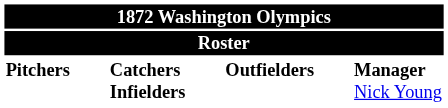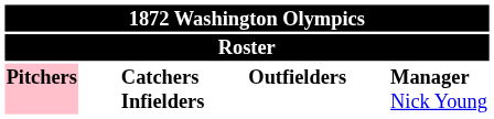Pitchers | column 1: no background -> pink background
